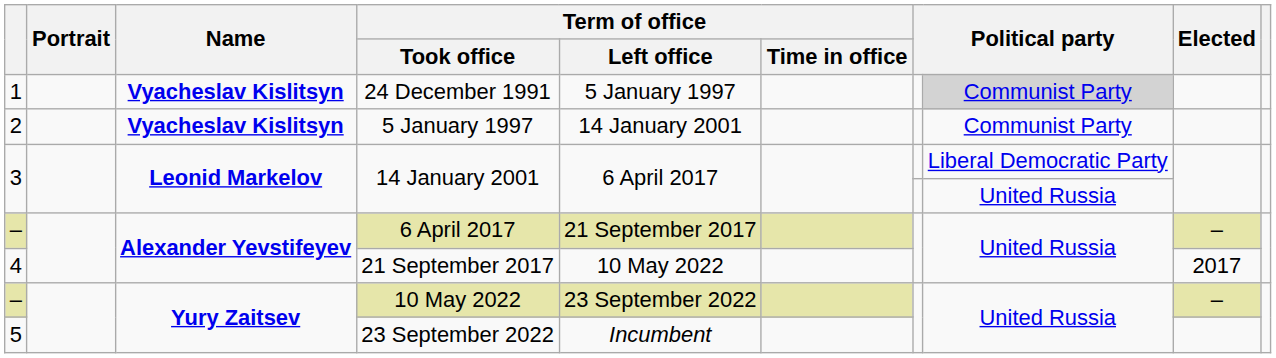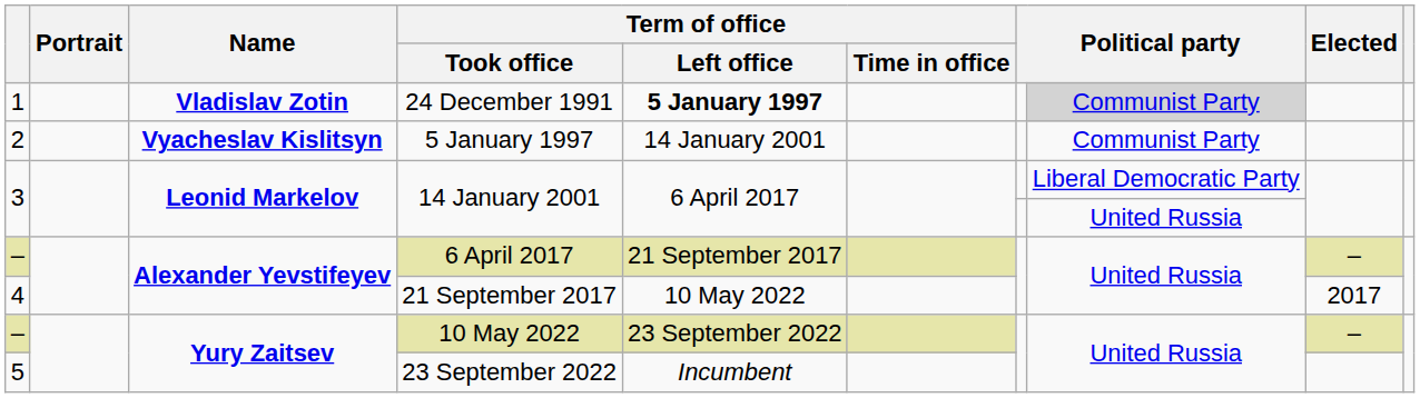24 December 1991 | Name: Vyacheslav Kislitsyn -> Vladislav Zotin
24 December 1991 | Term of office / Left office: normal -> bold
